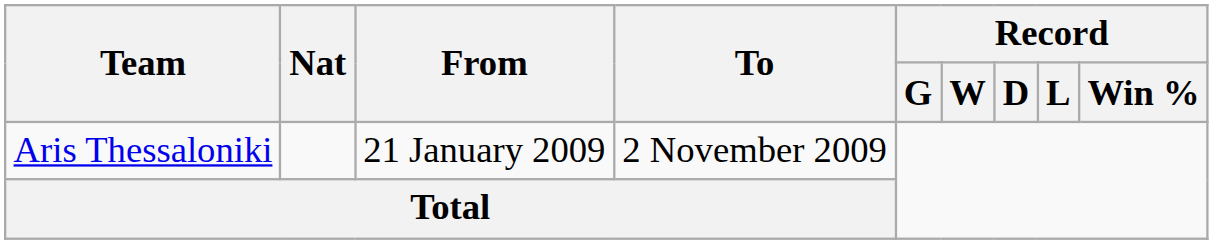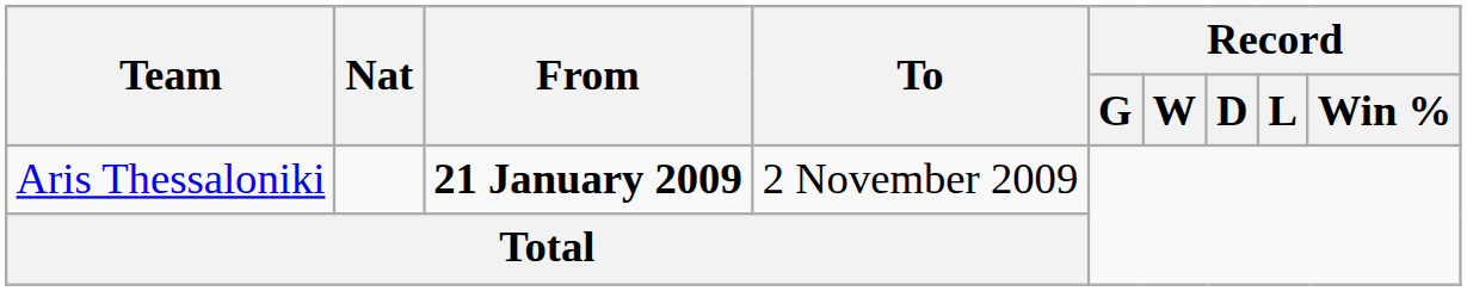Aris Thessaloniki | From: normal -> bold
